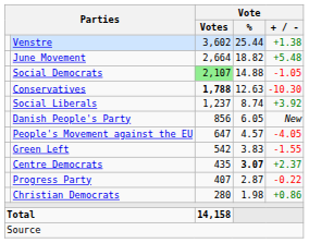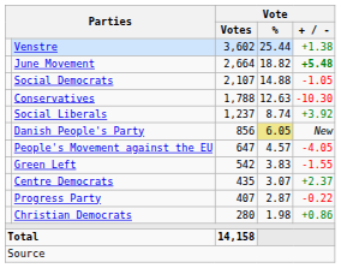June Movement | Vote / + / -: normal -> bold
Social Democrats | Vote / Votes: lightgreen background -> no background
Conservatives | Vote / Votes: bold -> normal
Danish People's Party | Vote / %: no background -> khaki background
Centre Democrats | Vote / %: bold -> normal
